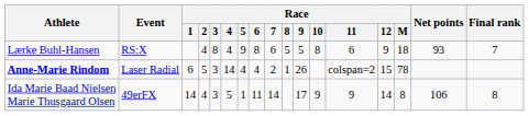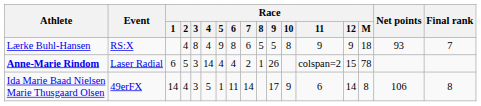Lærke Buhl-Hansen | Race / 11: 6 -> 9
Ida Marie Baad Nielsen Marie Thusgaard Olsen | Race / 11: 9 -> 6
